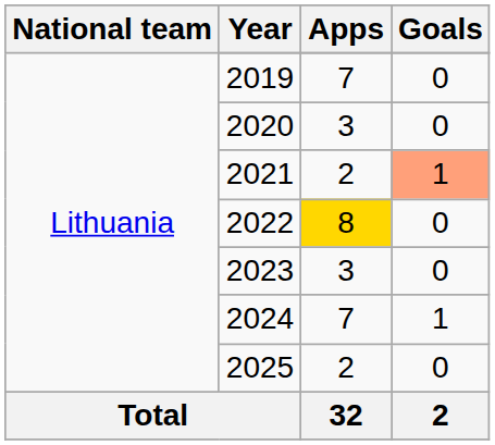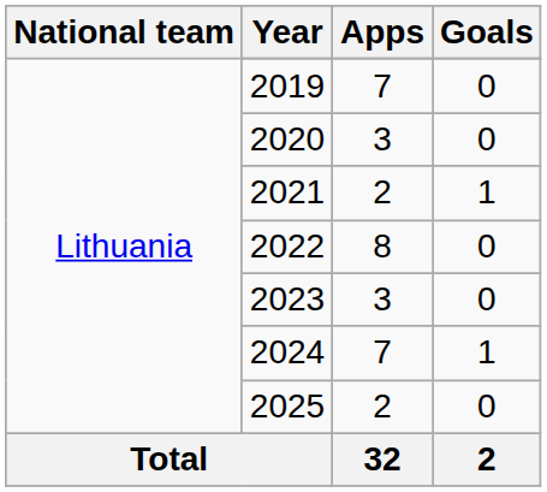2021 | Goals: lightsalmon background -> no background
2022 | Apps: gold background -> no background
